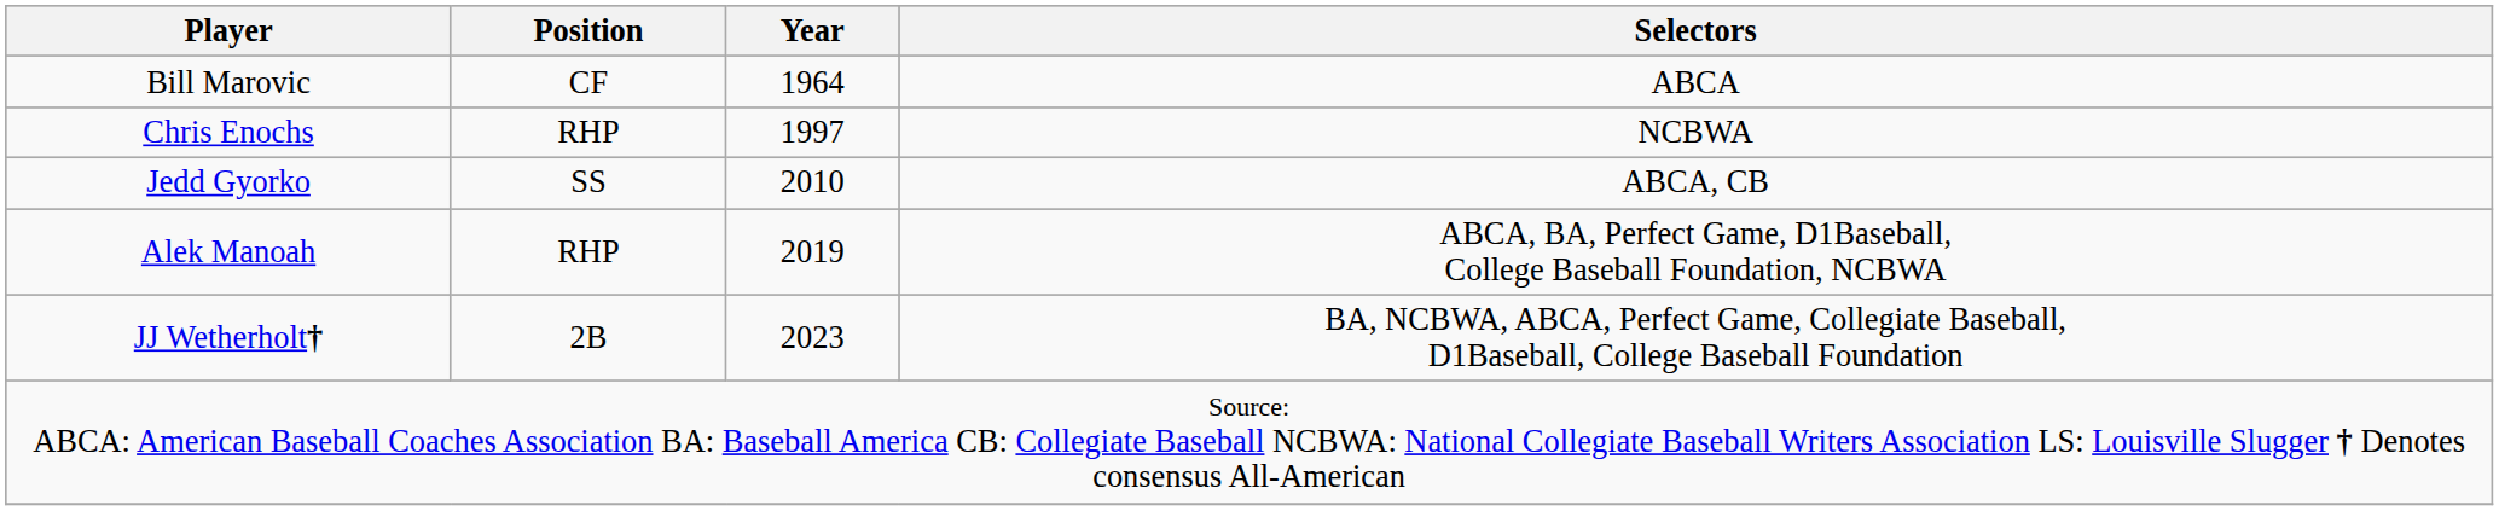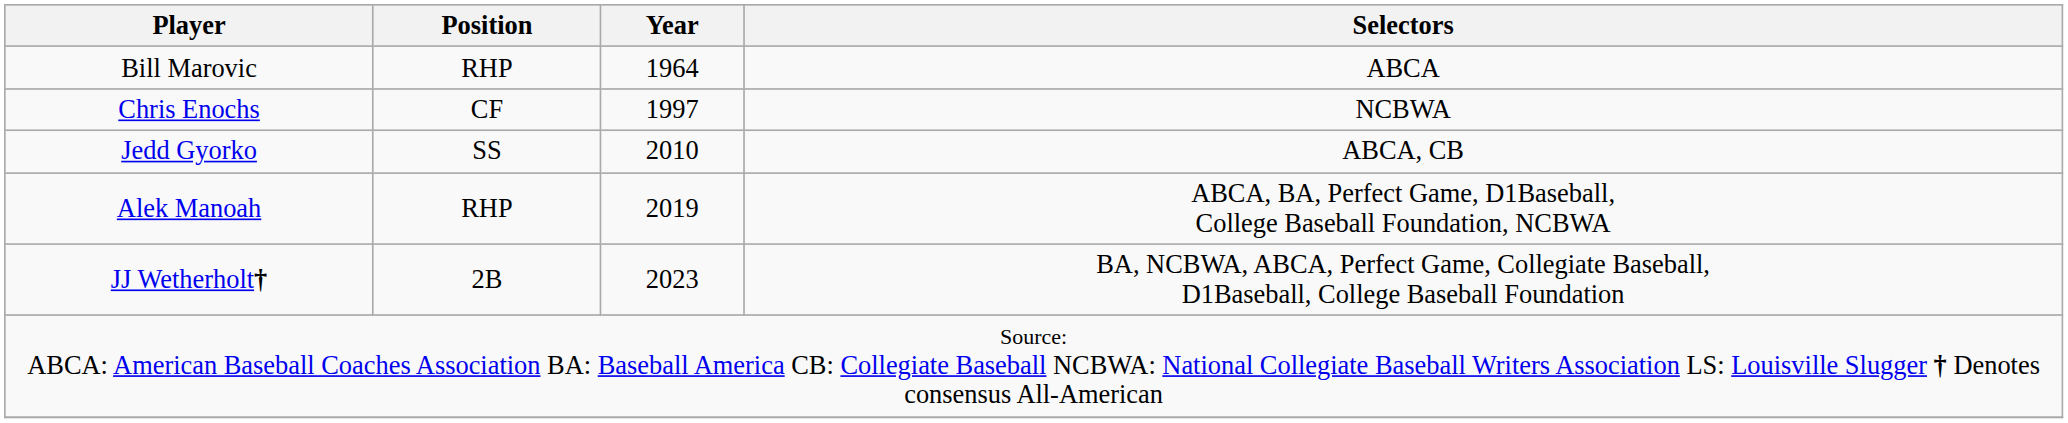Bill Marovic | Position: CF -> RHP
Chris Enochs | Position: RHP -> CF
